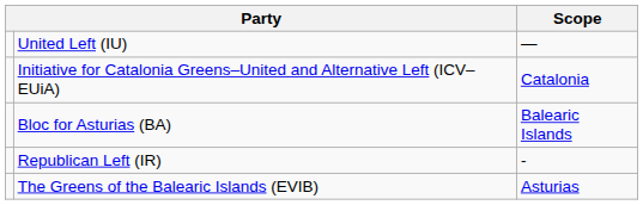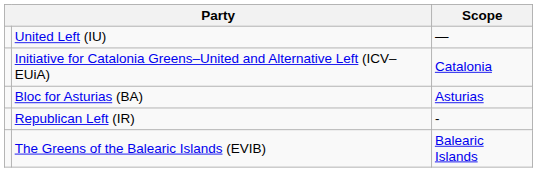Bloc for Asturias (BA) | Scope: Balearic Islands -> Asturias
The Greens of the Balearic Islands (EVIB) | Scope: Asturias -> Balearic Islands
